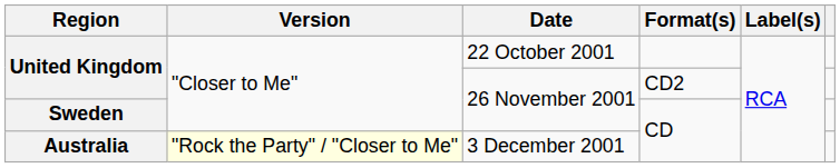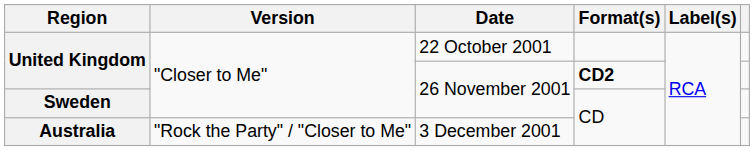United Kingdom / 26 November 2001 | Format(s): normal -> bold
Australia | Version: lightyellow background -> no background
